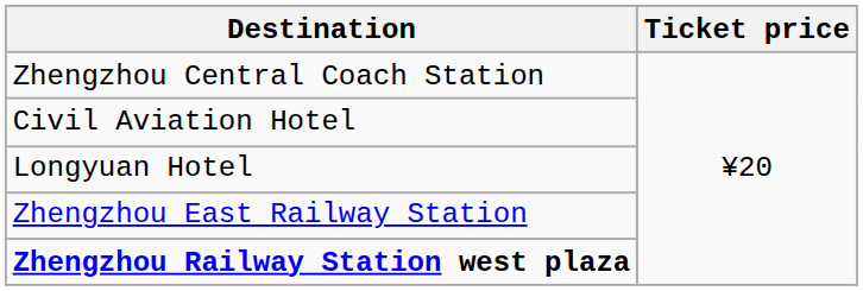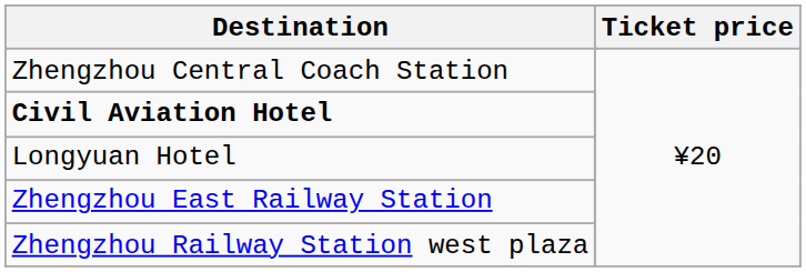Civil Aviation Hotel | column 1: normal -> bold
Zhengzhou Railway Station west plaza | column 1: bold -> normal
